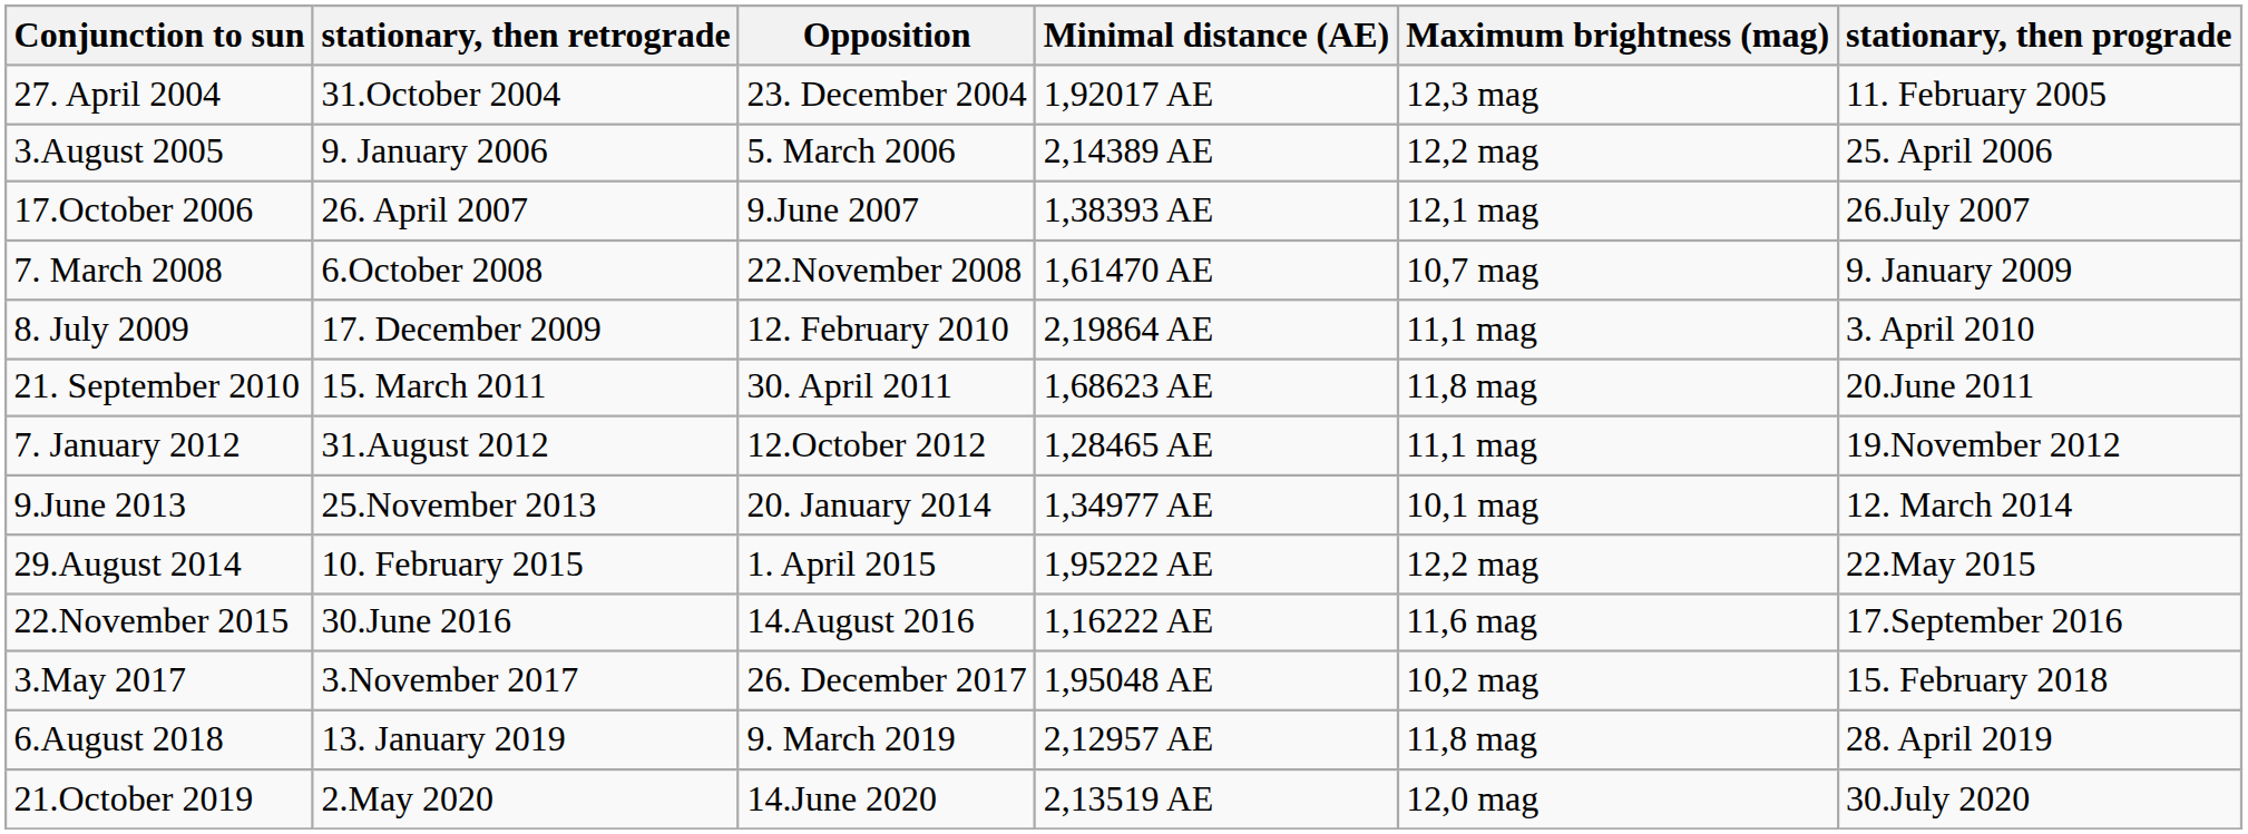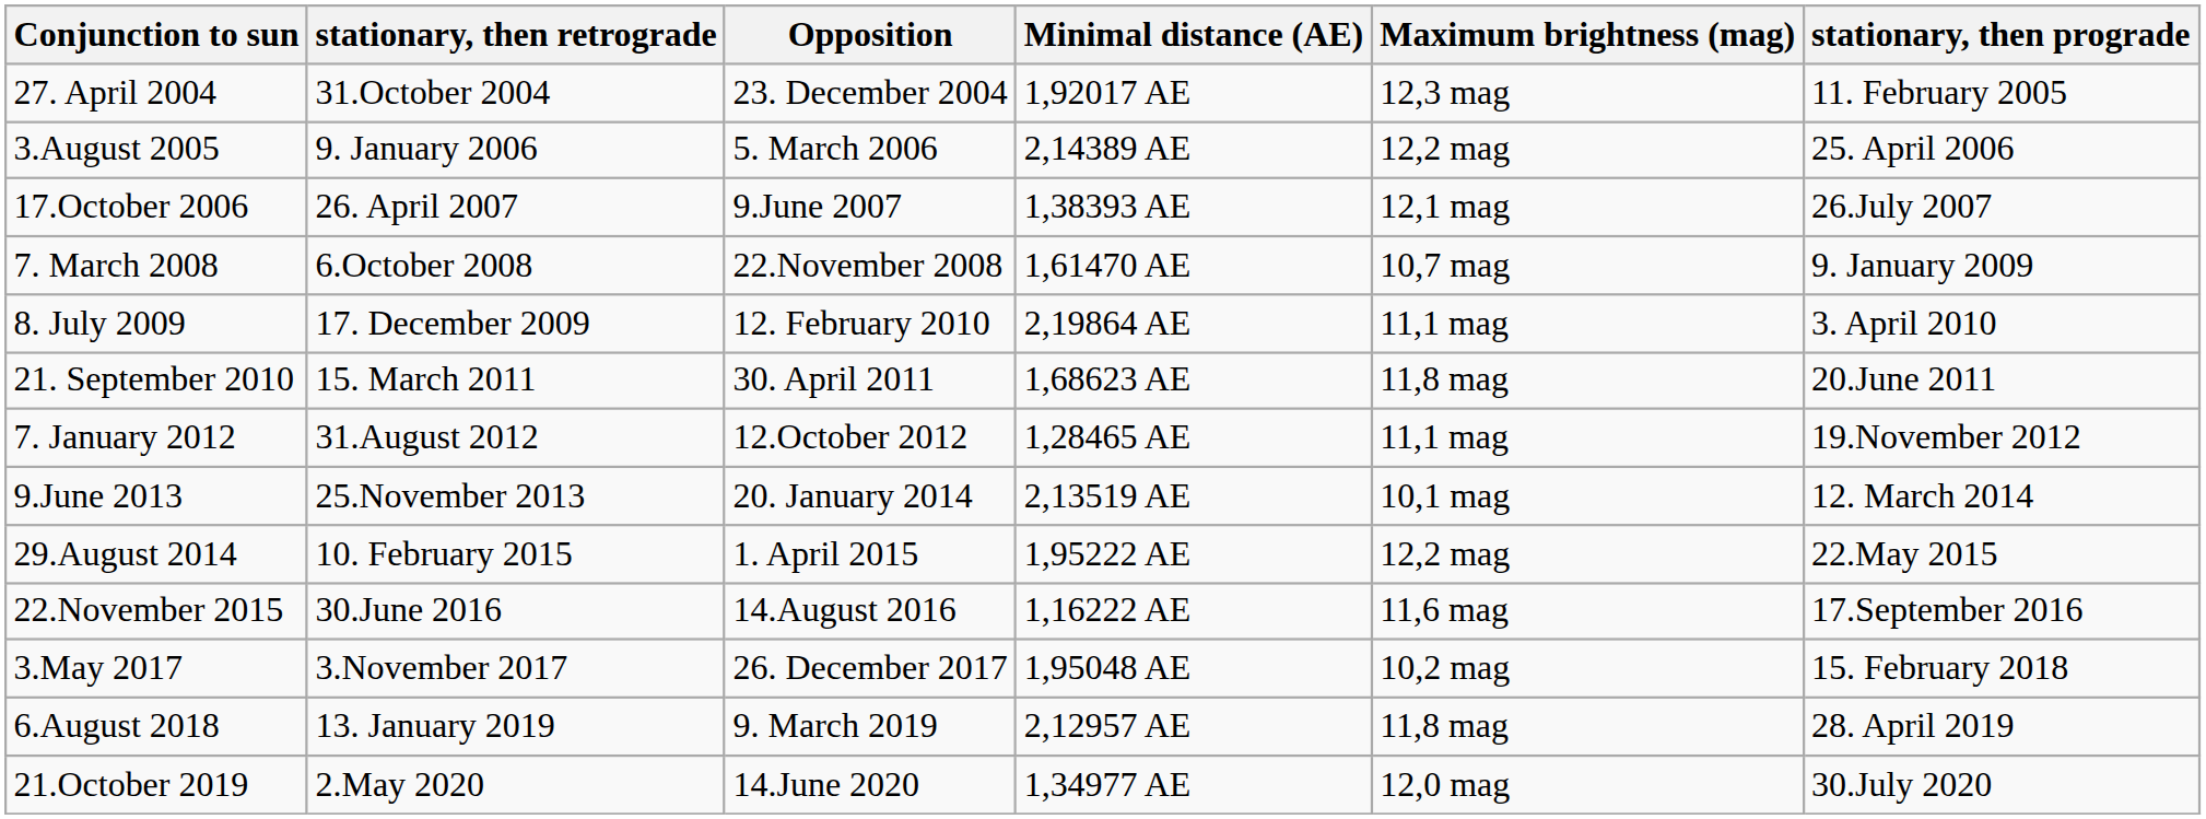9.June 2013 | Minimal distance (AE): 1,34977 AE -> 2,13519 AE
21.October 2019 | Minimal distance (AE): 2,13519 AE -> 1,34977 AE
